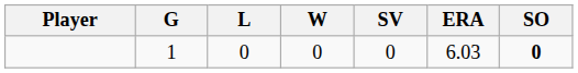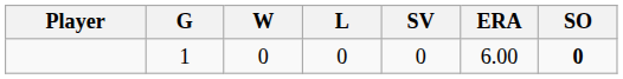columns swapped: W <-> L
row 2 | ERA: 6.03 -> 6.00
